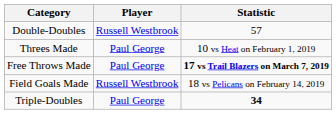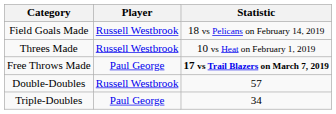rows swapped: Field Goals Made <-> Double-Doubles
Threes Made | Player: Paul George -> Russell Westbrook
Triple-Doubles | Statistic: bold -> normal
